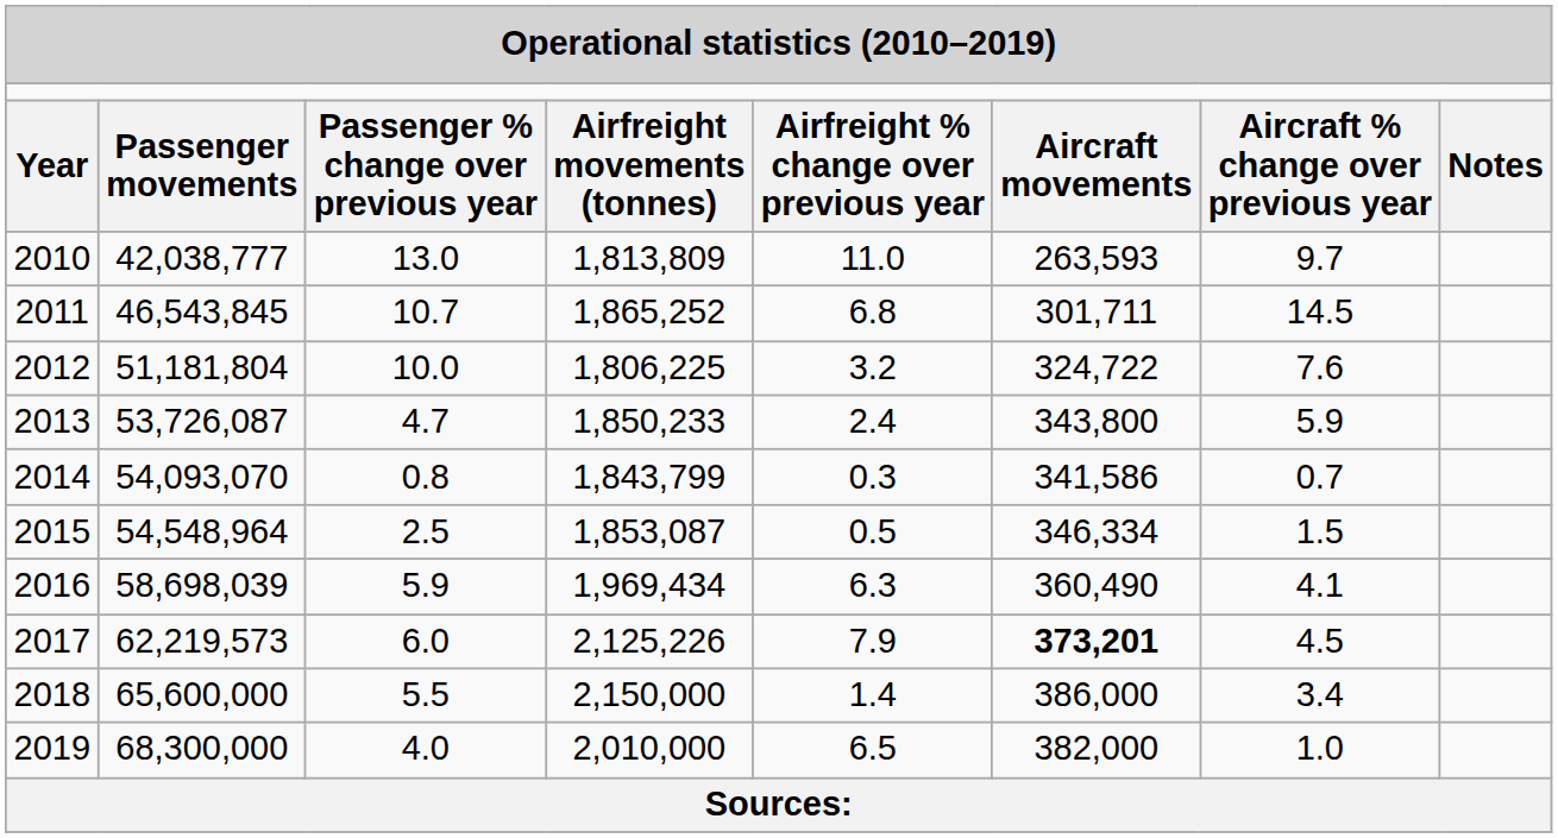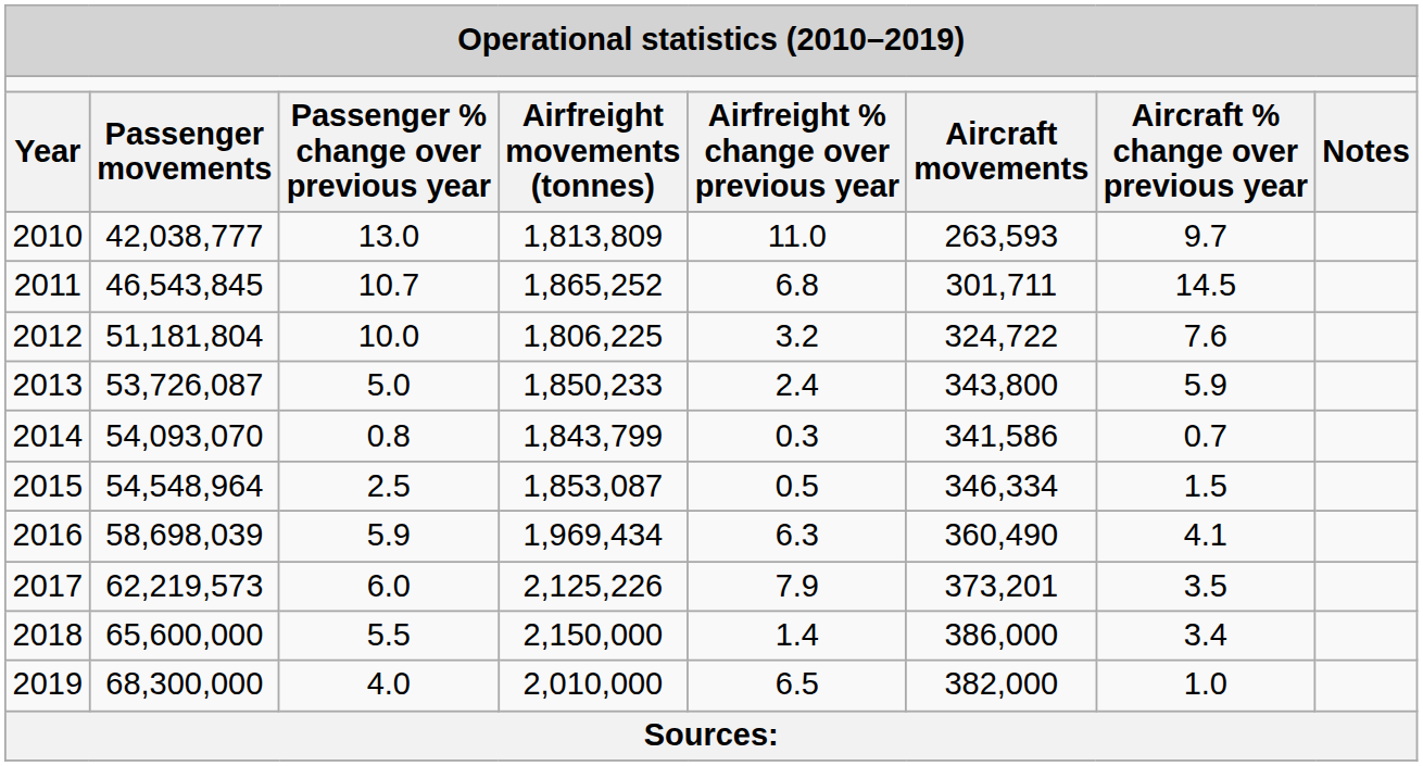2013 | column 3: 4.7 -> 5.0
2017 | column 6: bold -> normal
2017 | column 7: 4.5 -> 3.5
